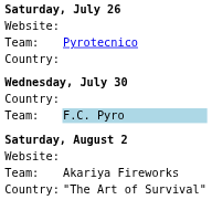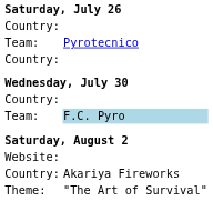row 2 | column 1: Website: -> Country:
row 10 | column 1: Team: -> Country:
row 11 | column 1: Country: -> Theme:
